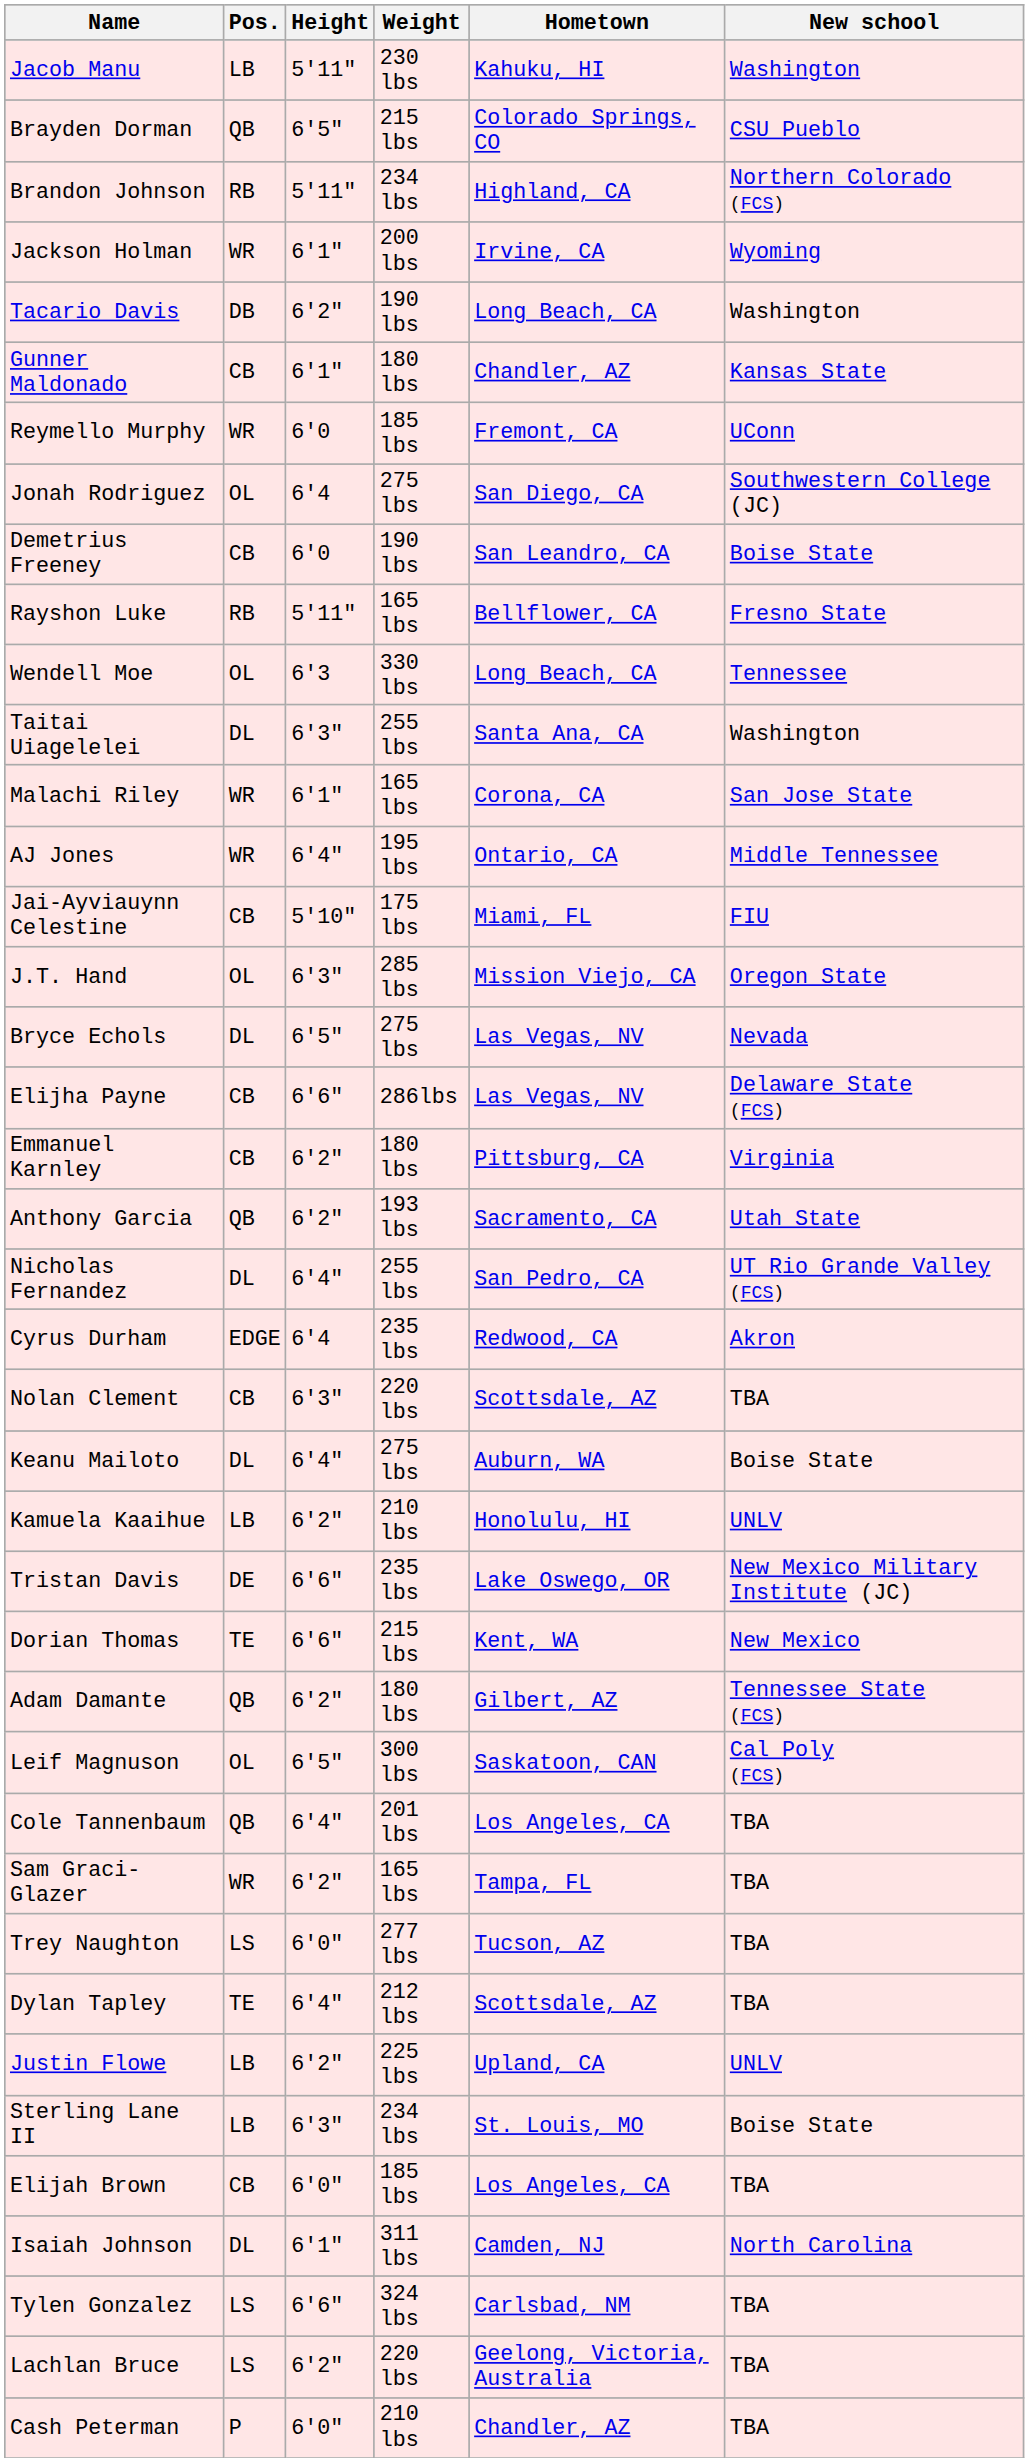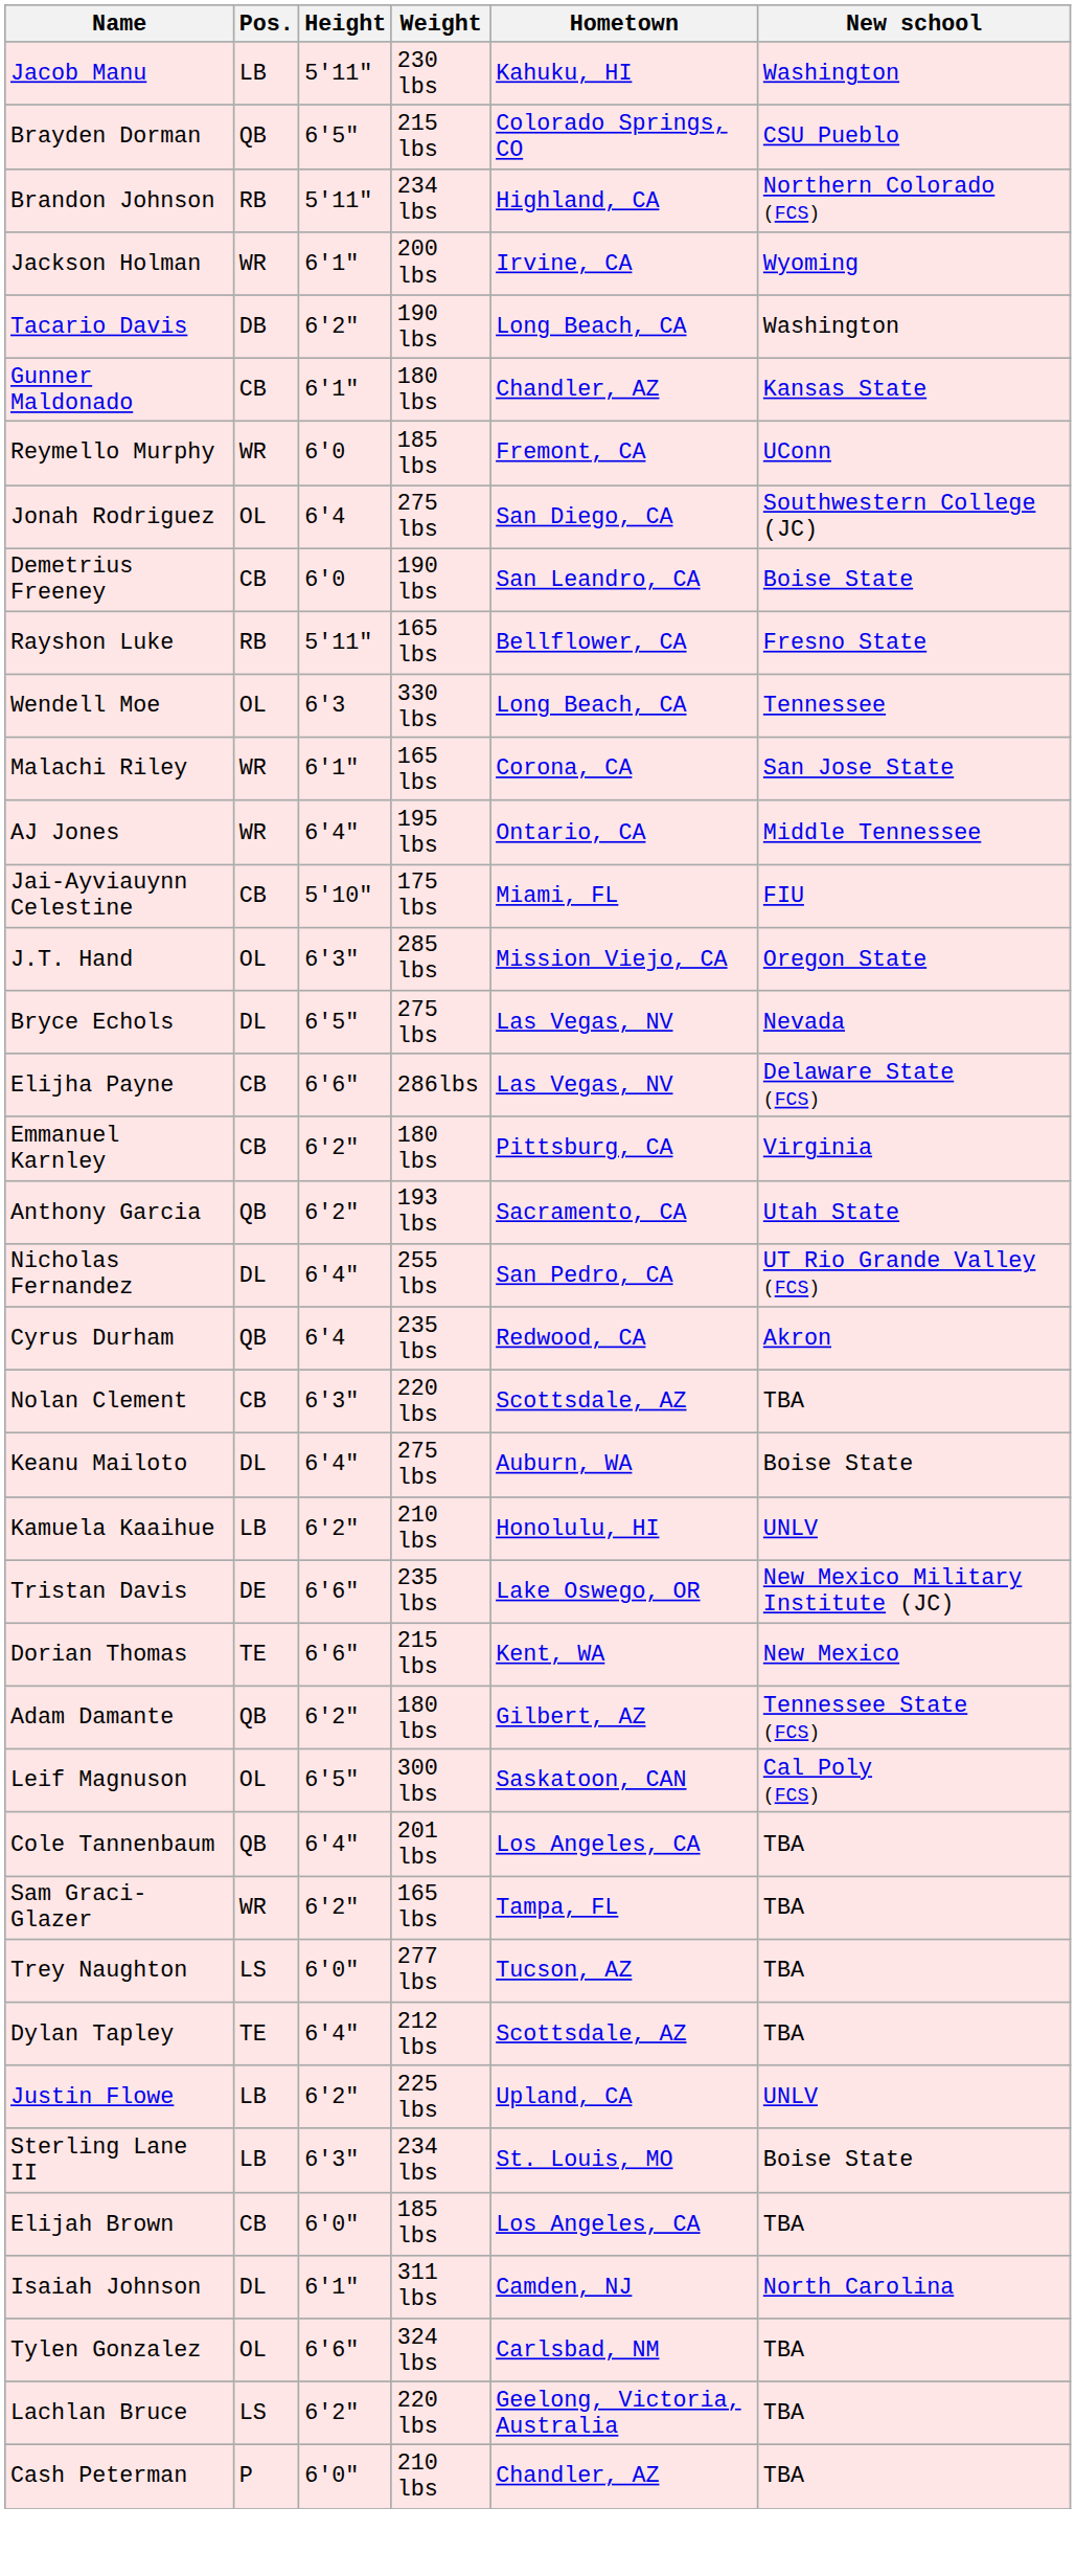- row: Taitai Uiagelelei | DL | 6'3" | 255 lbs | Santa Ana, CA | Washington
Cyrus Durham | Pos.: EDGE -> QB
Tylen Gonzalez | Pos.: LS -> OL
